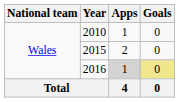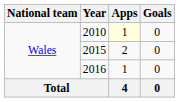2010 | Apps: no background -> lightyellow background
2016 | Apps: lightgrey background -> no background
2016 | Goals: khaki background -> no background
